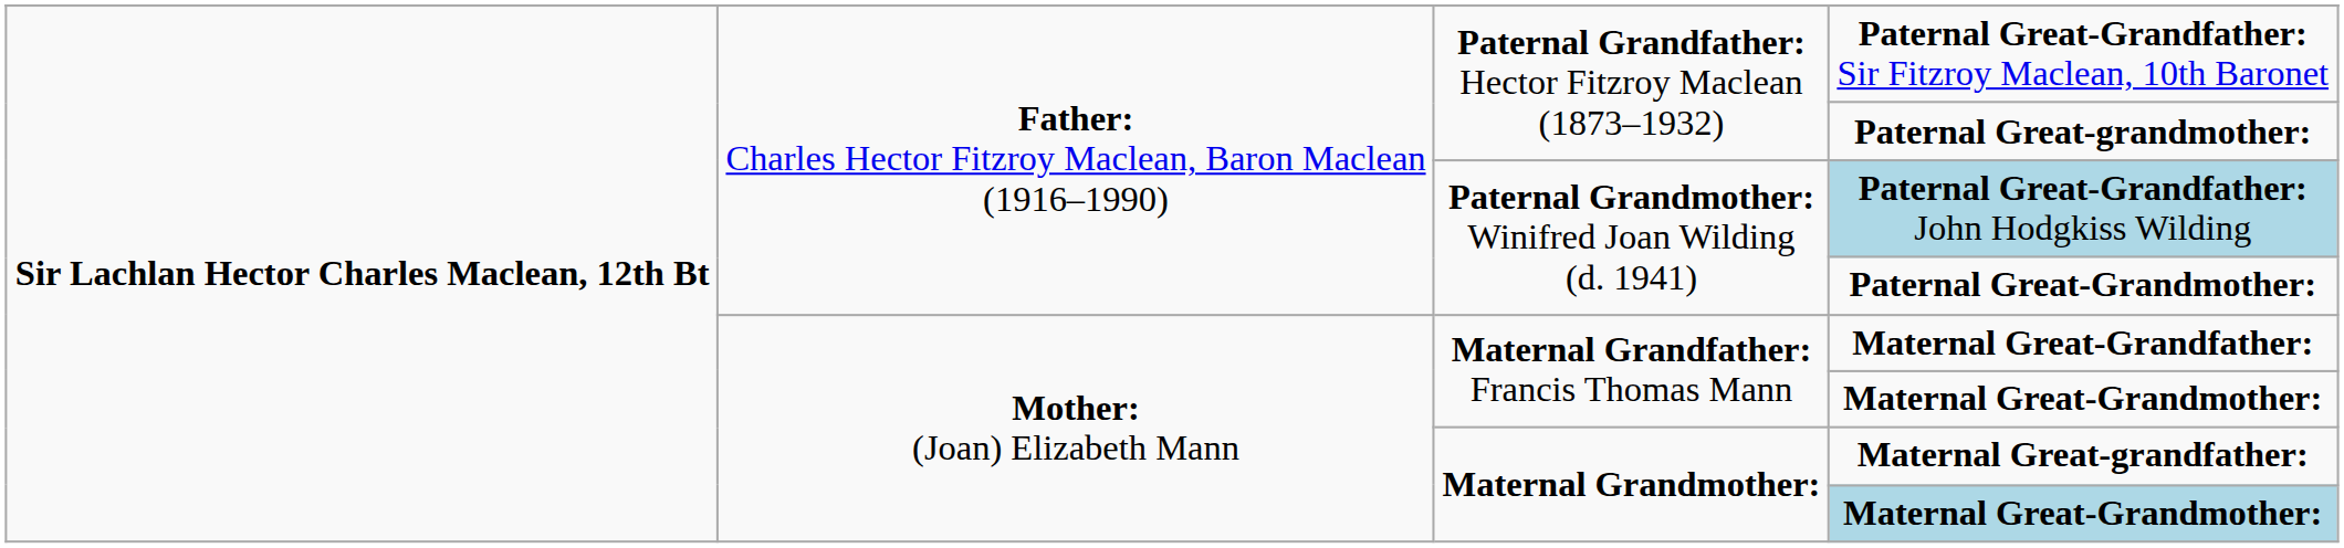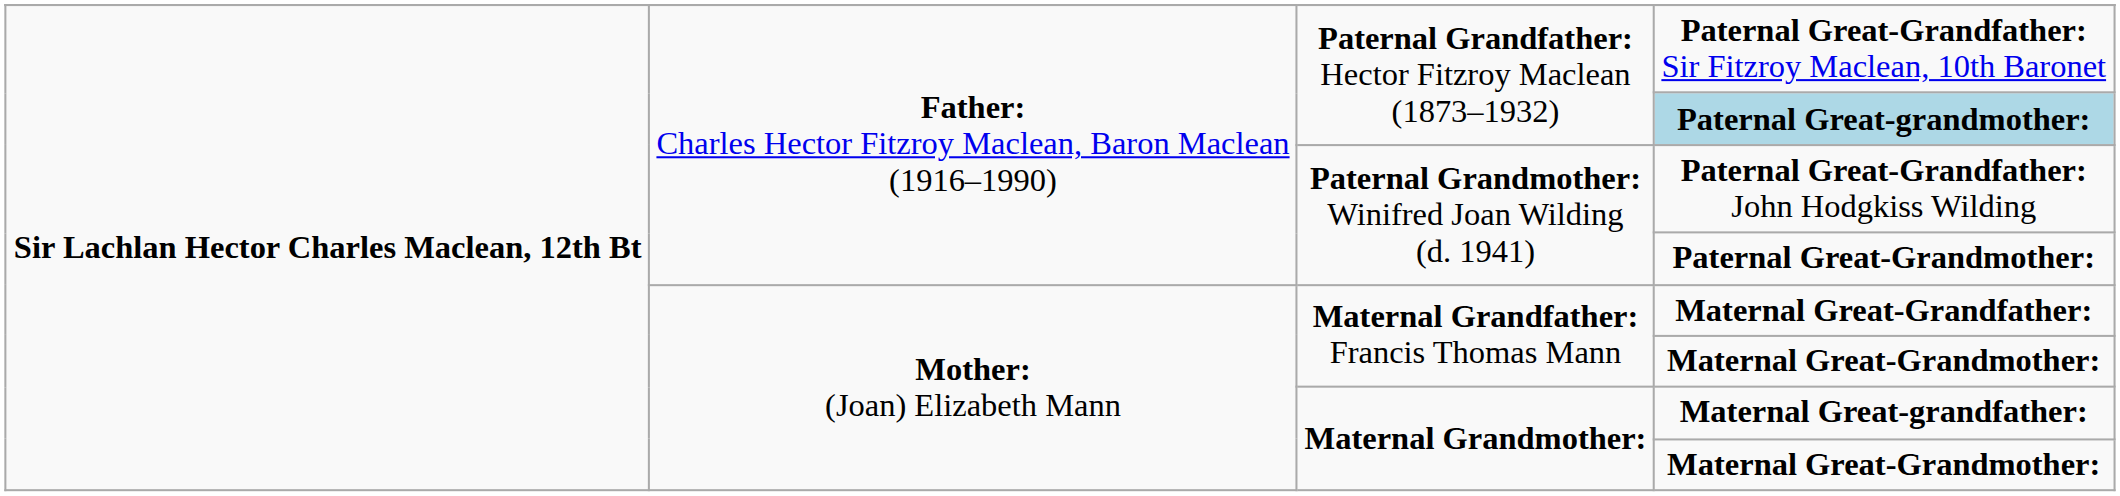Paternal Great-grandmother: | column 4: no background -> lightblue background
Paternal Great-Grandfather: John Hodgkiss Wilding | column 4: lightblue background -> no background
Maternal Grandmother: / Maternal Great-Grandmother: | column 4: lightblue background -> no background
